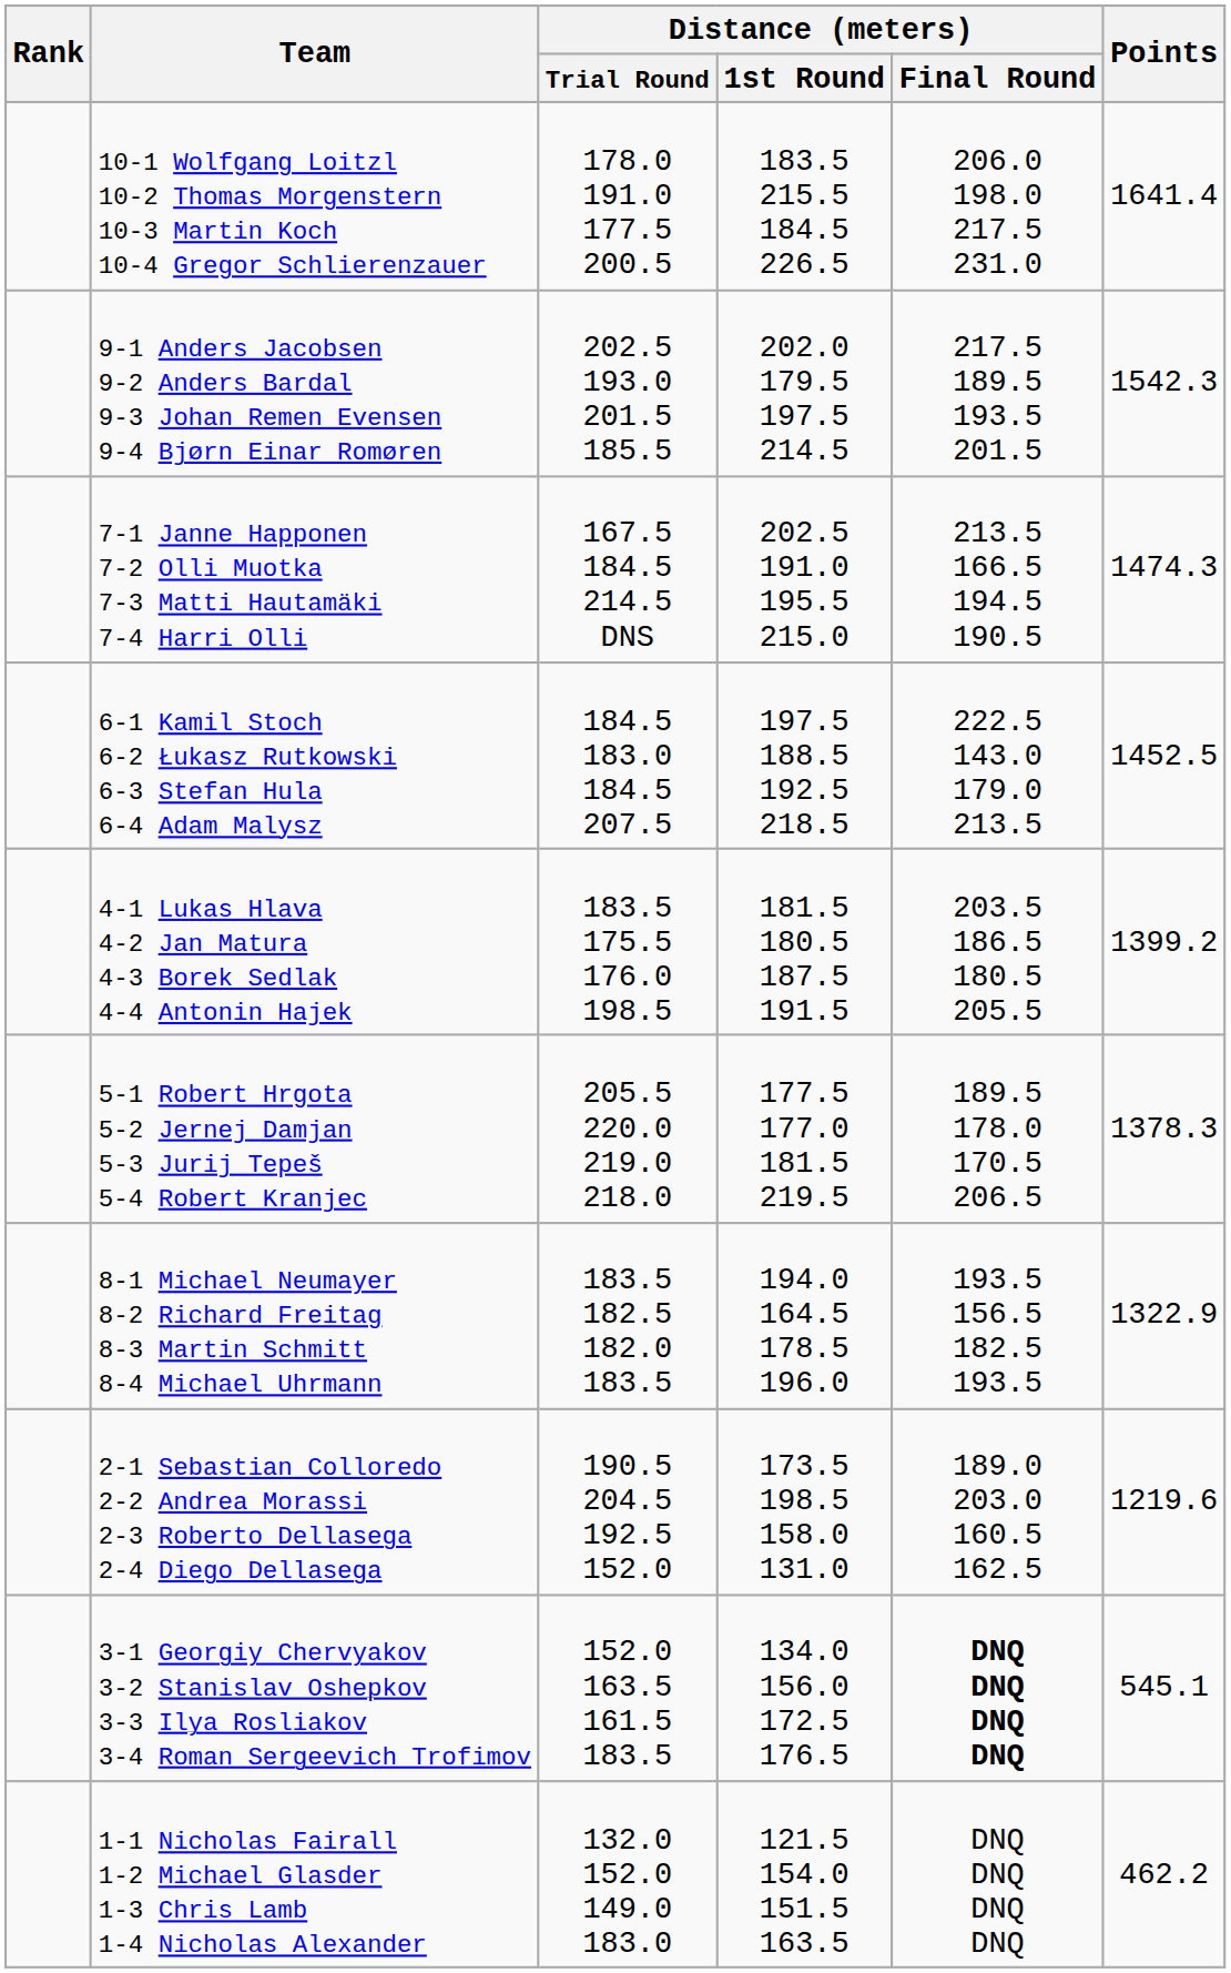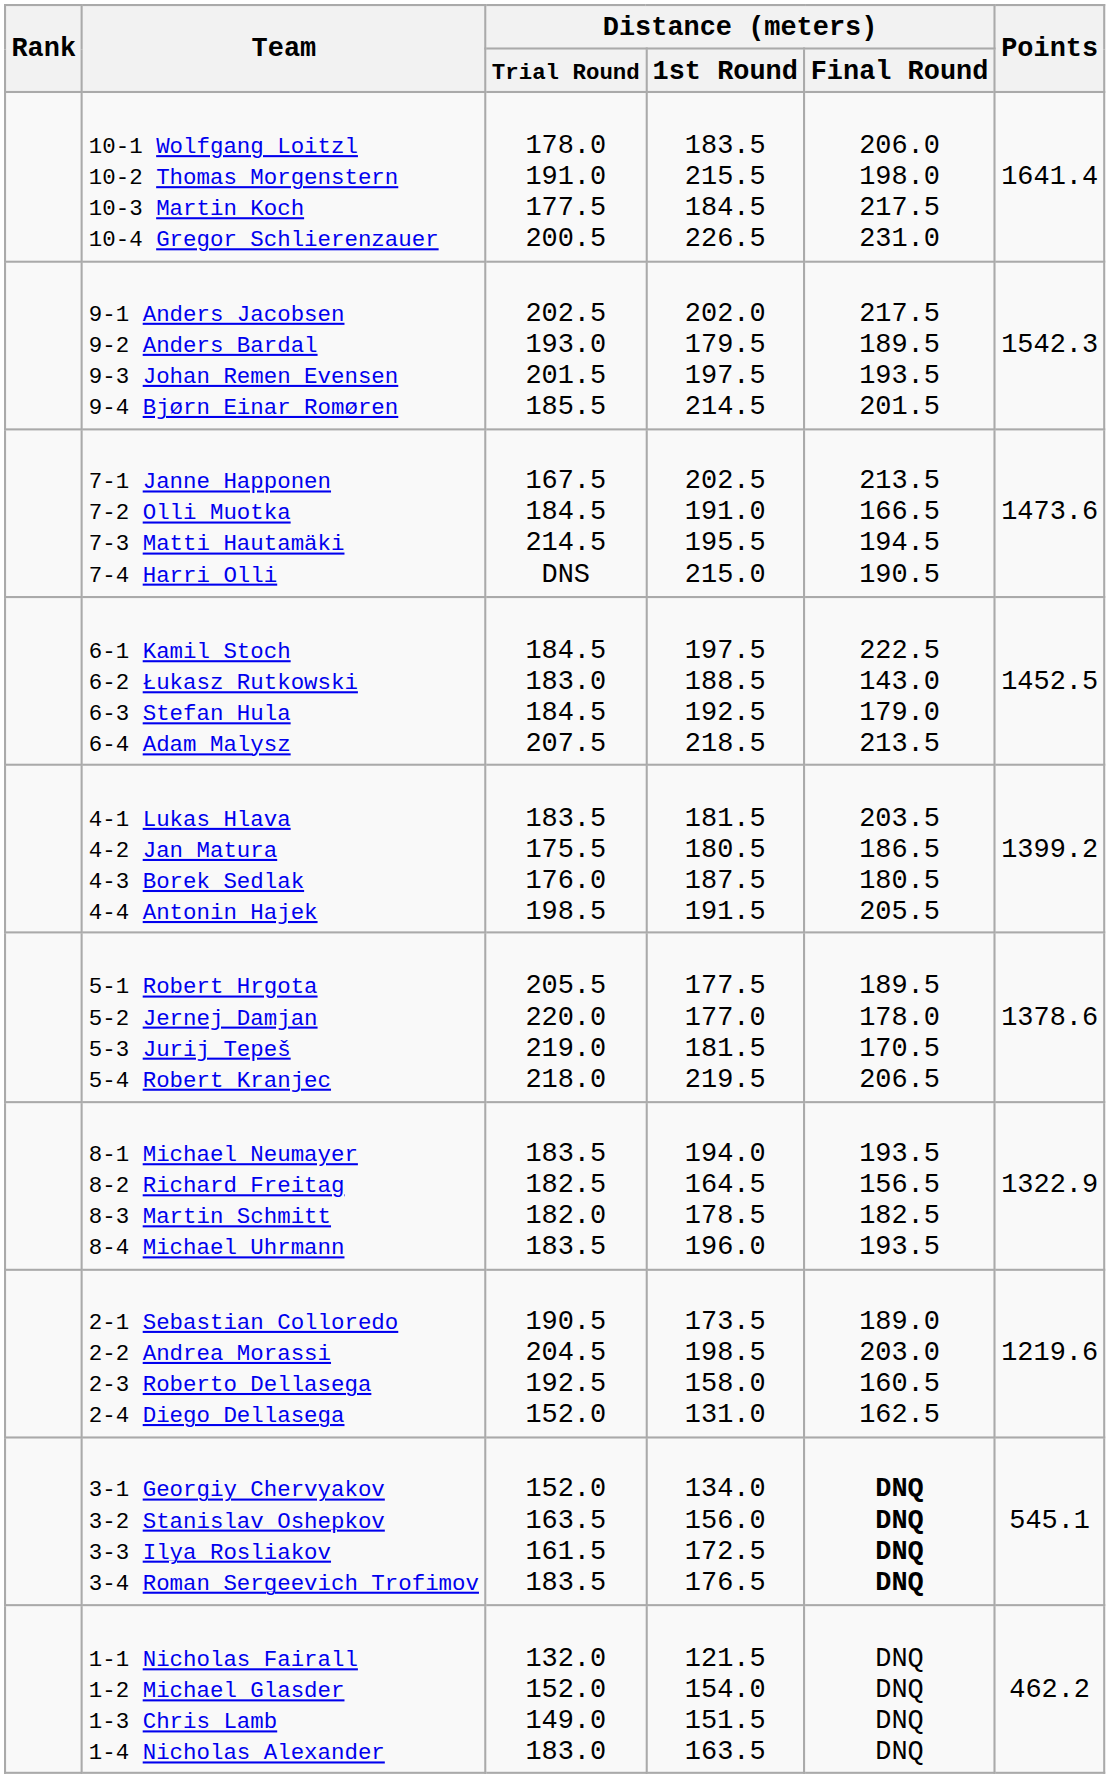row 5 | Points: 1474.3 -> 1473.6
row 8 | Points: 1378.3 -> 1378.6
